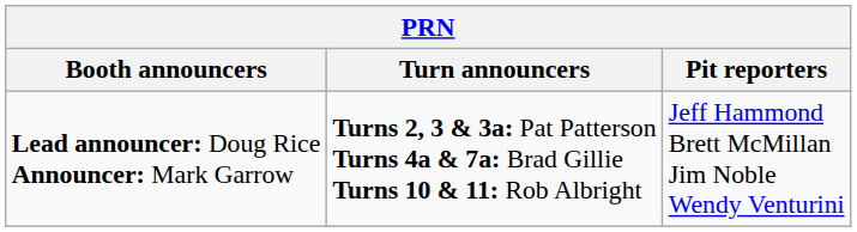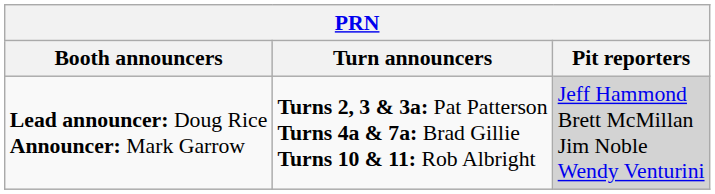Lead announcer: Doug Rice Announcer: Mark Garrow | Pit reporters: no background -> lightgrey background
